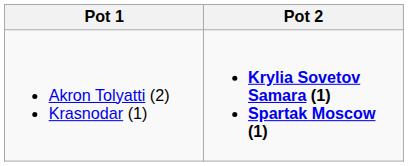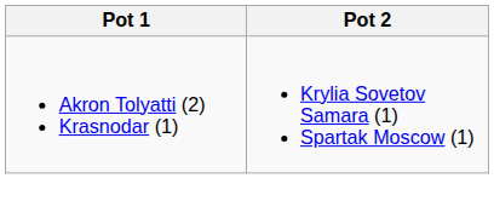Akron Tolyatti (2) Krasnodar (1) | Pot 2: bold -> normal
